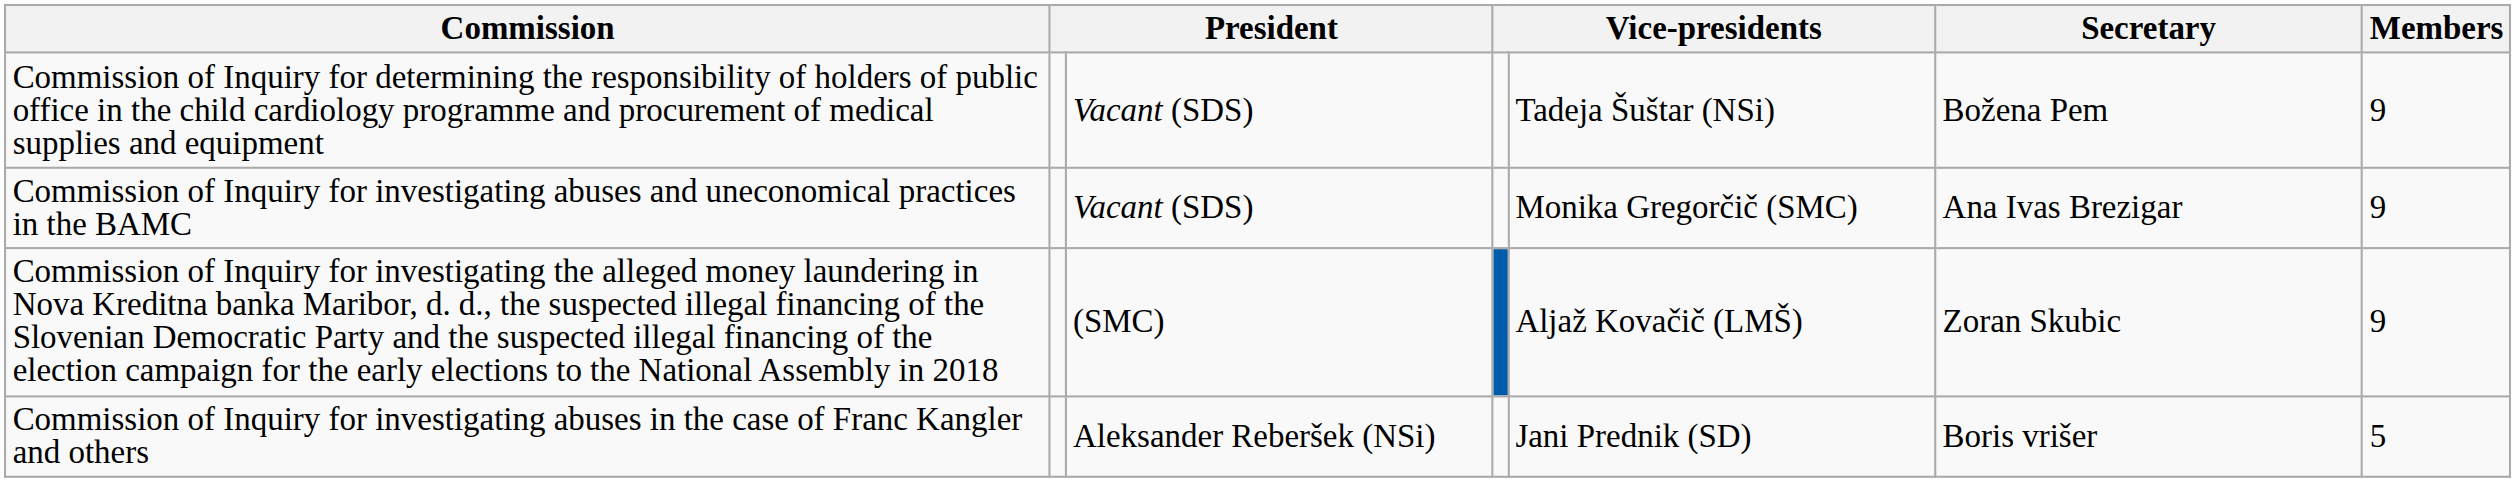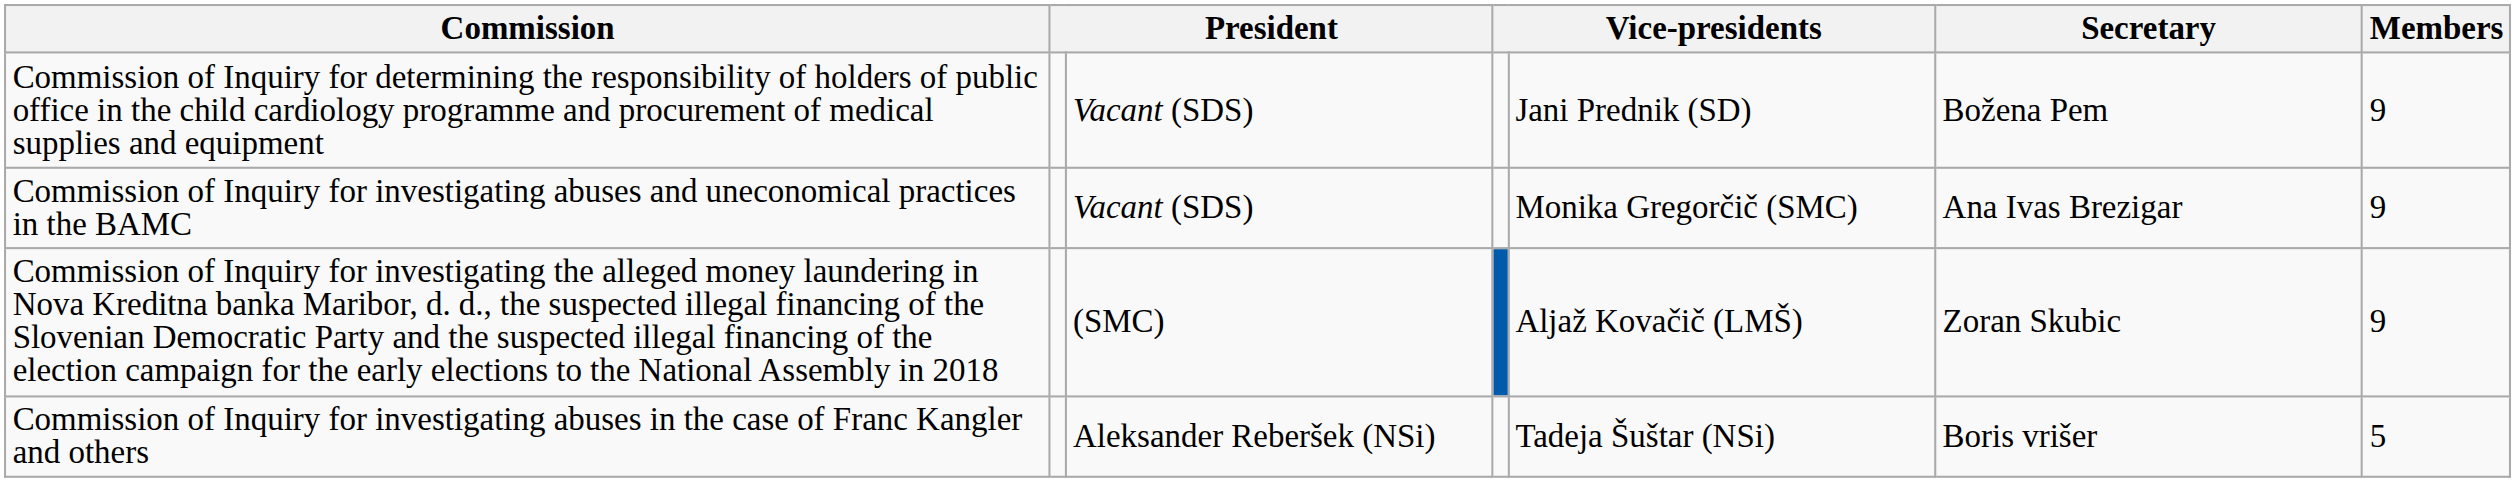row 2 | column 5: Tadeja Šuštar (NSi) -> Jani Prednik (SD)
row 5 | column 5: Jani Prednik (SD) -> Tadeja Šuštar (NSi)
